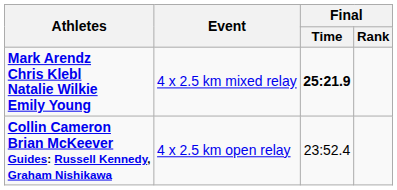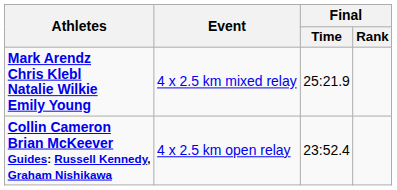Mark Arendz Chris Klebl Natalie Wilkie Emily Young | Final / Time: bold -> normal
